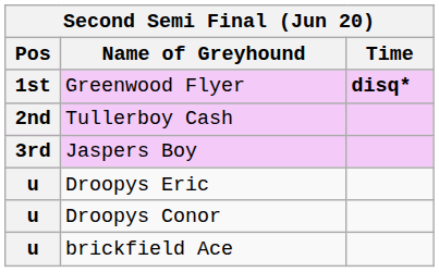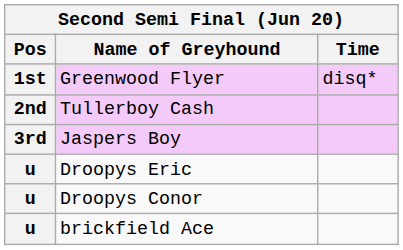Greenwood Flyer | Time: bold -> normal
